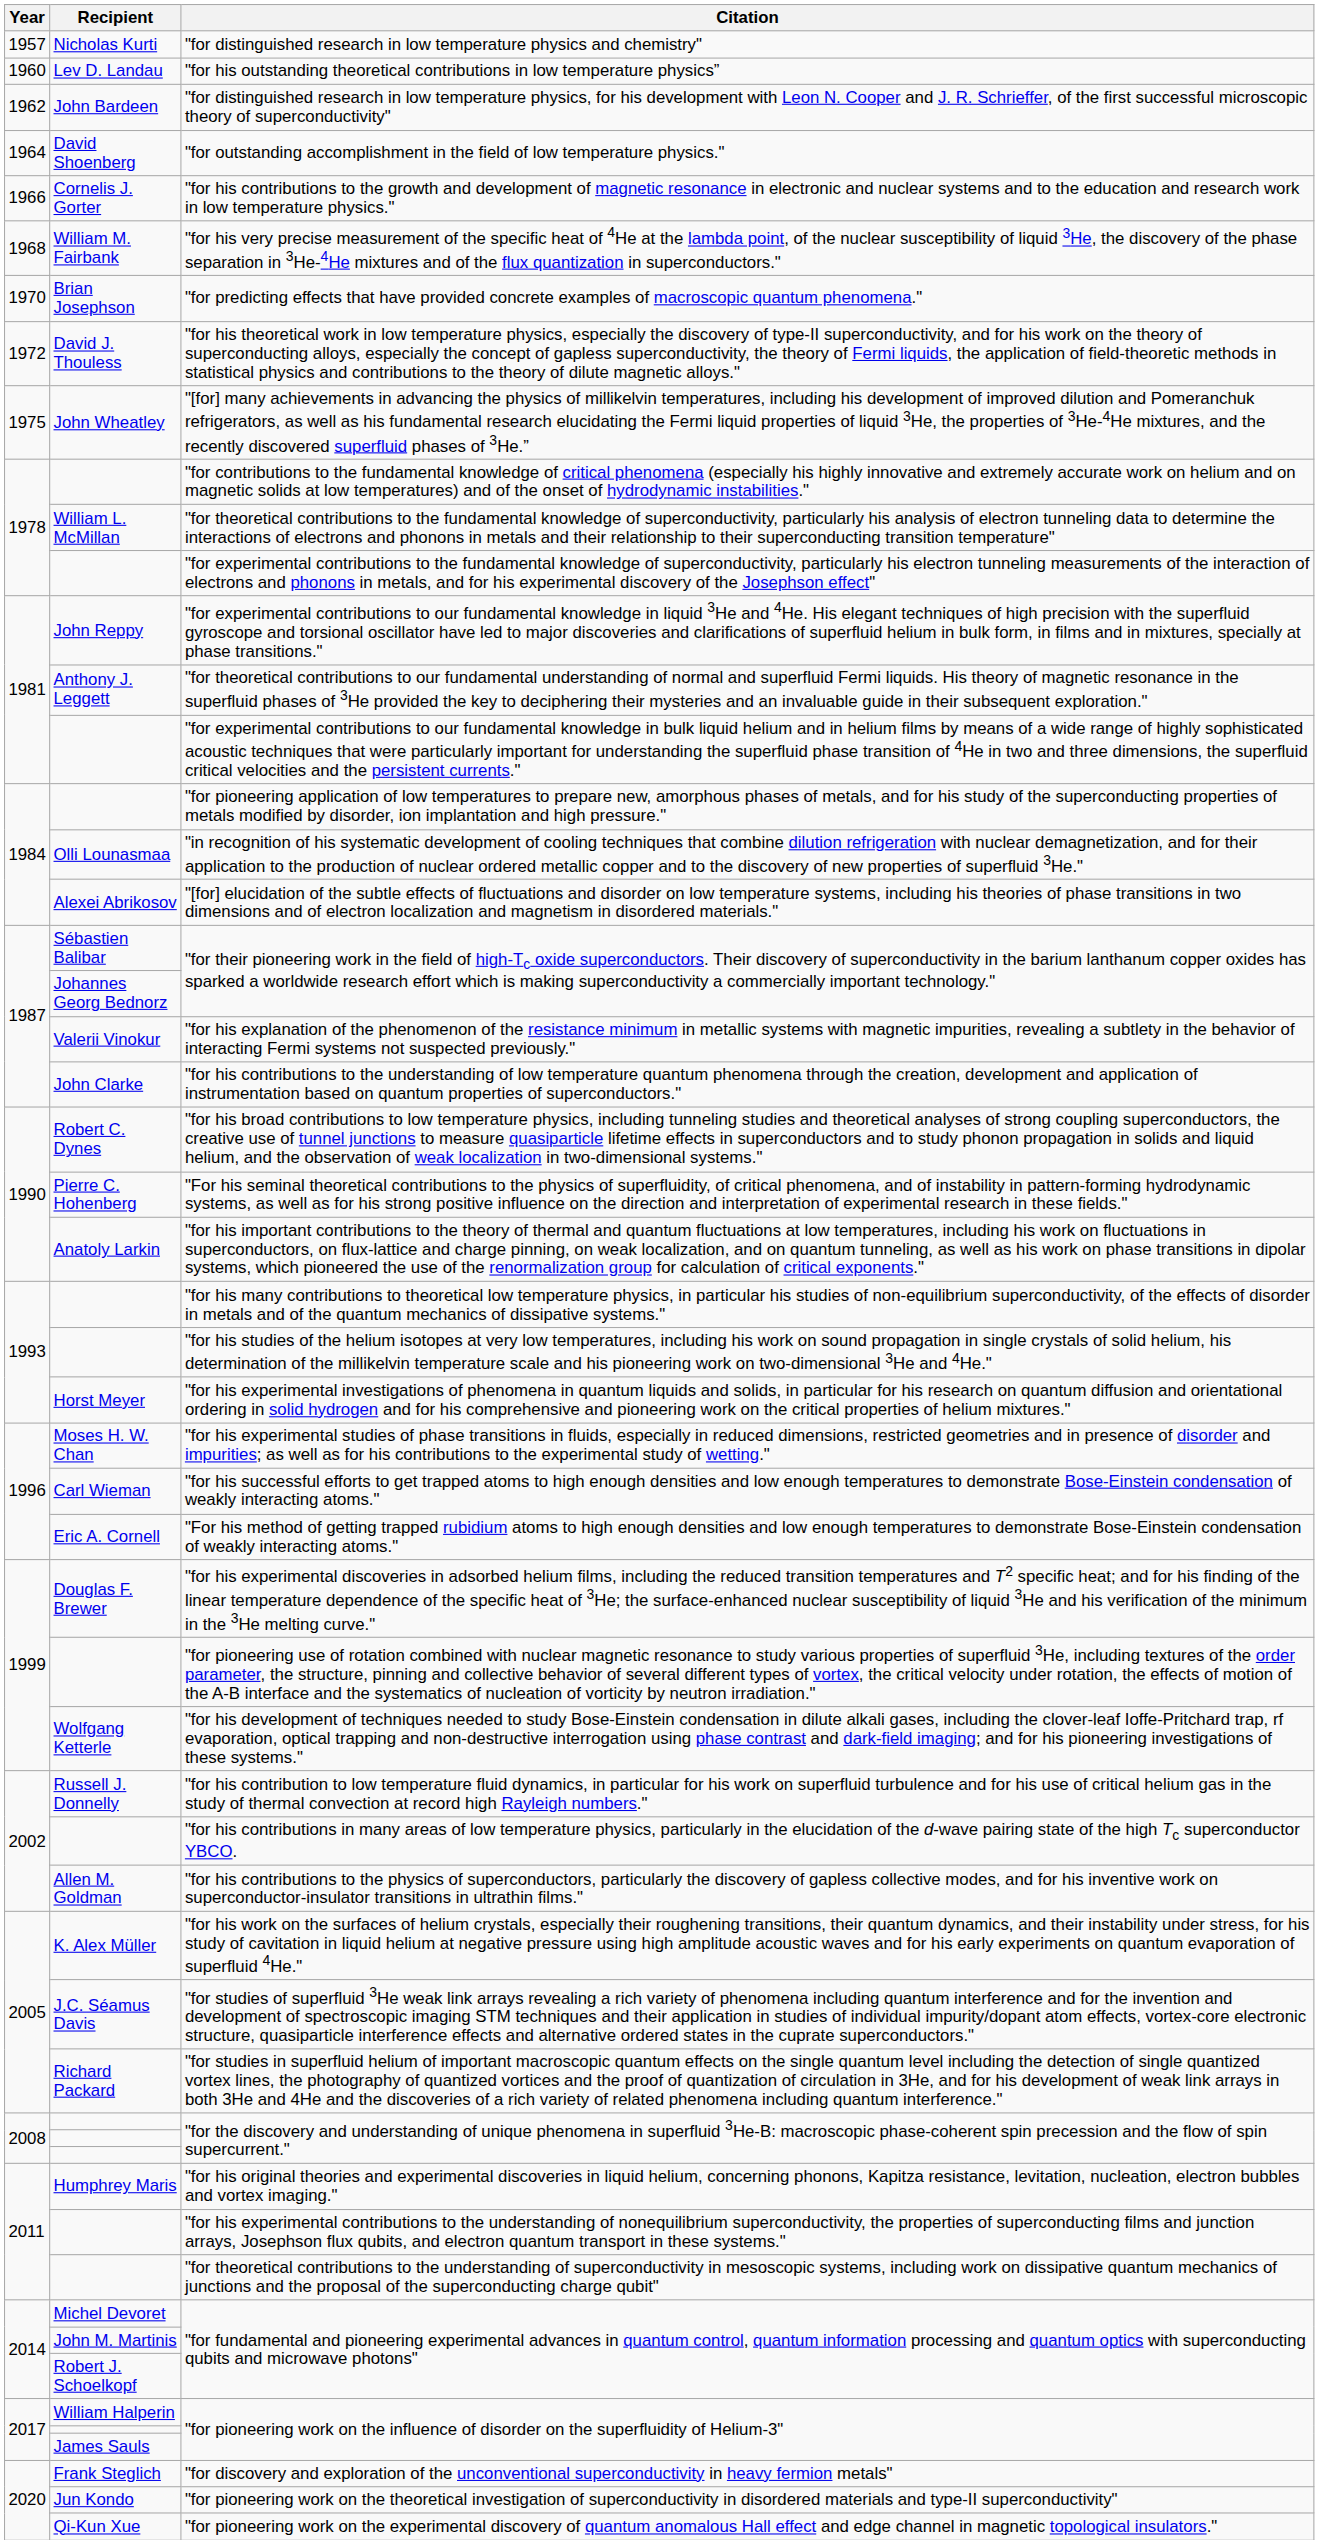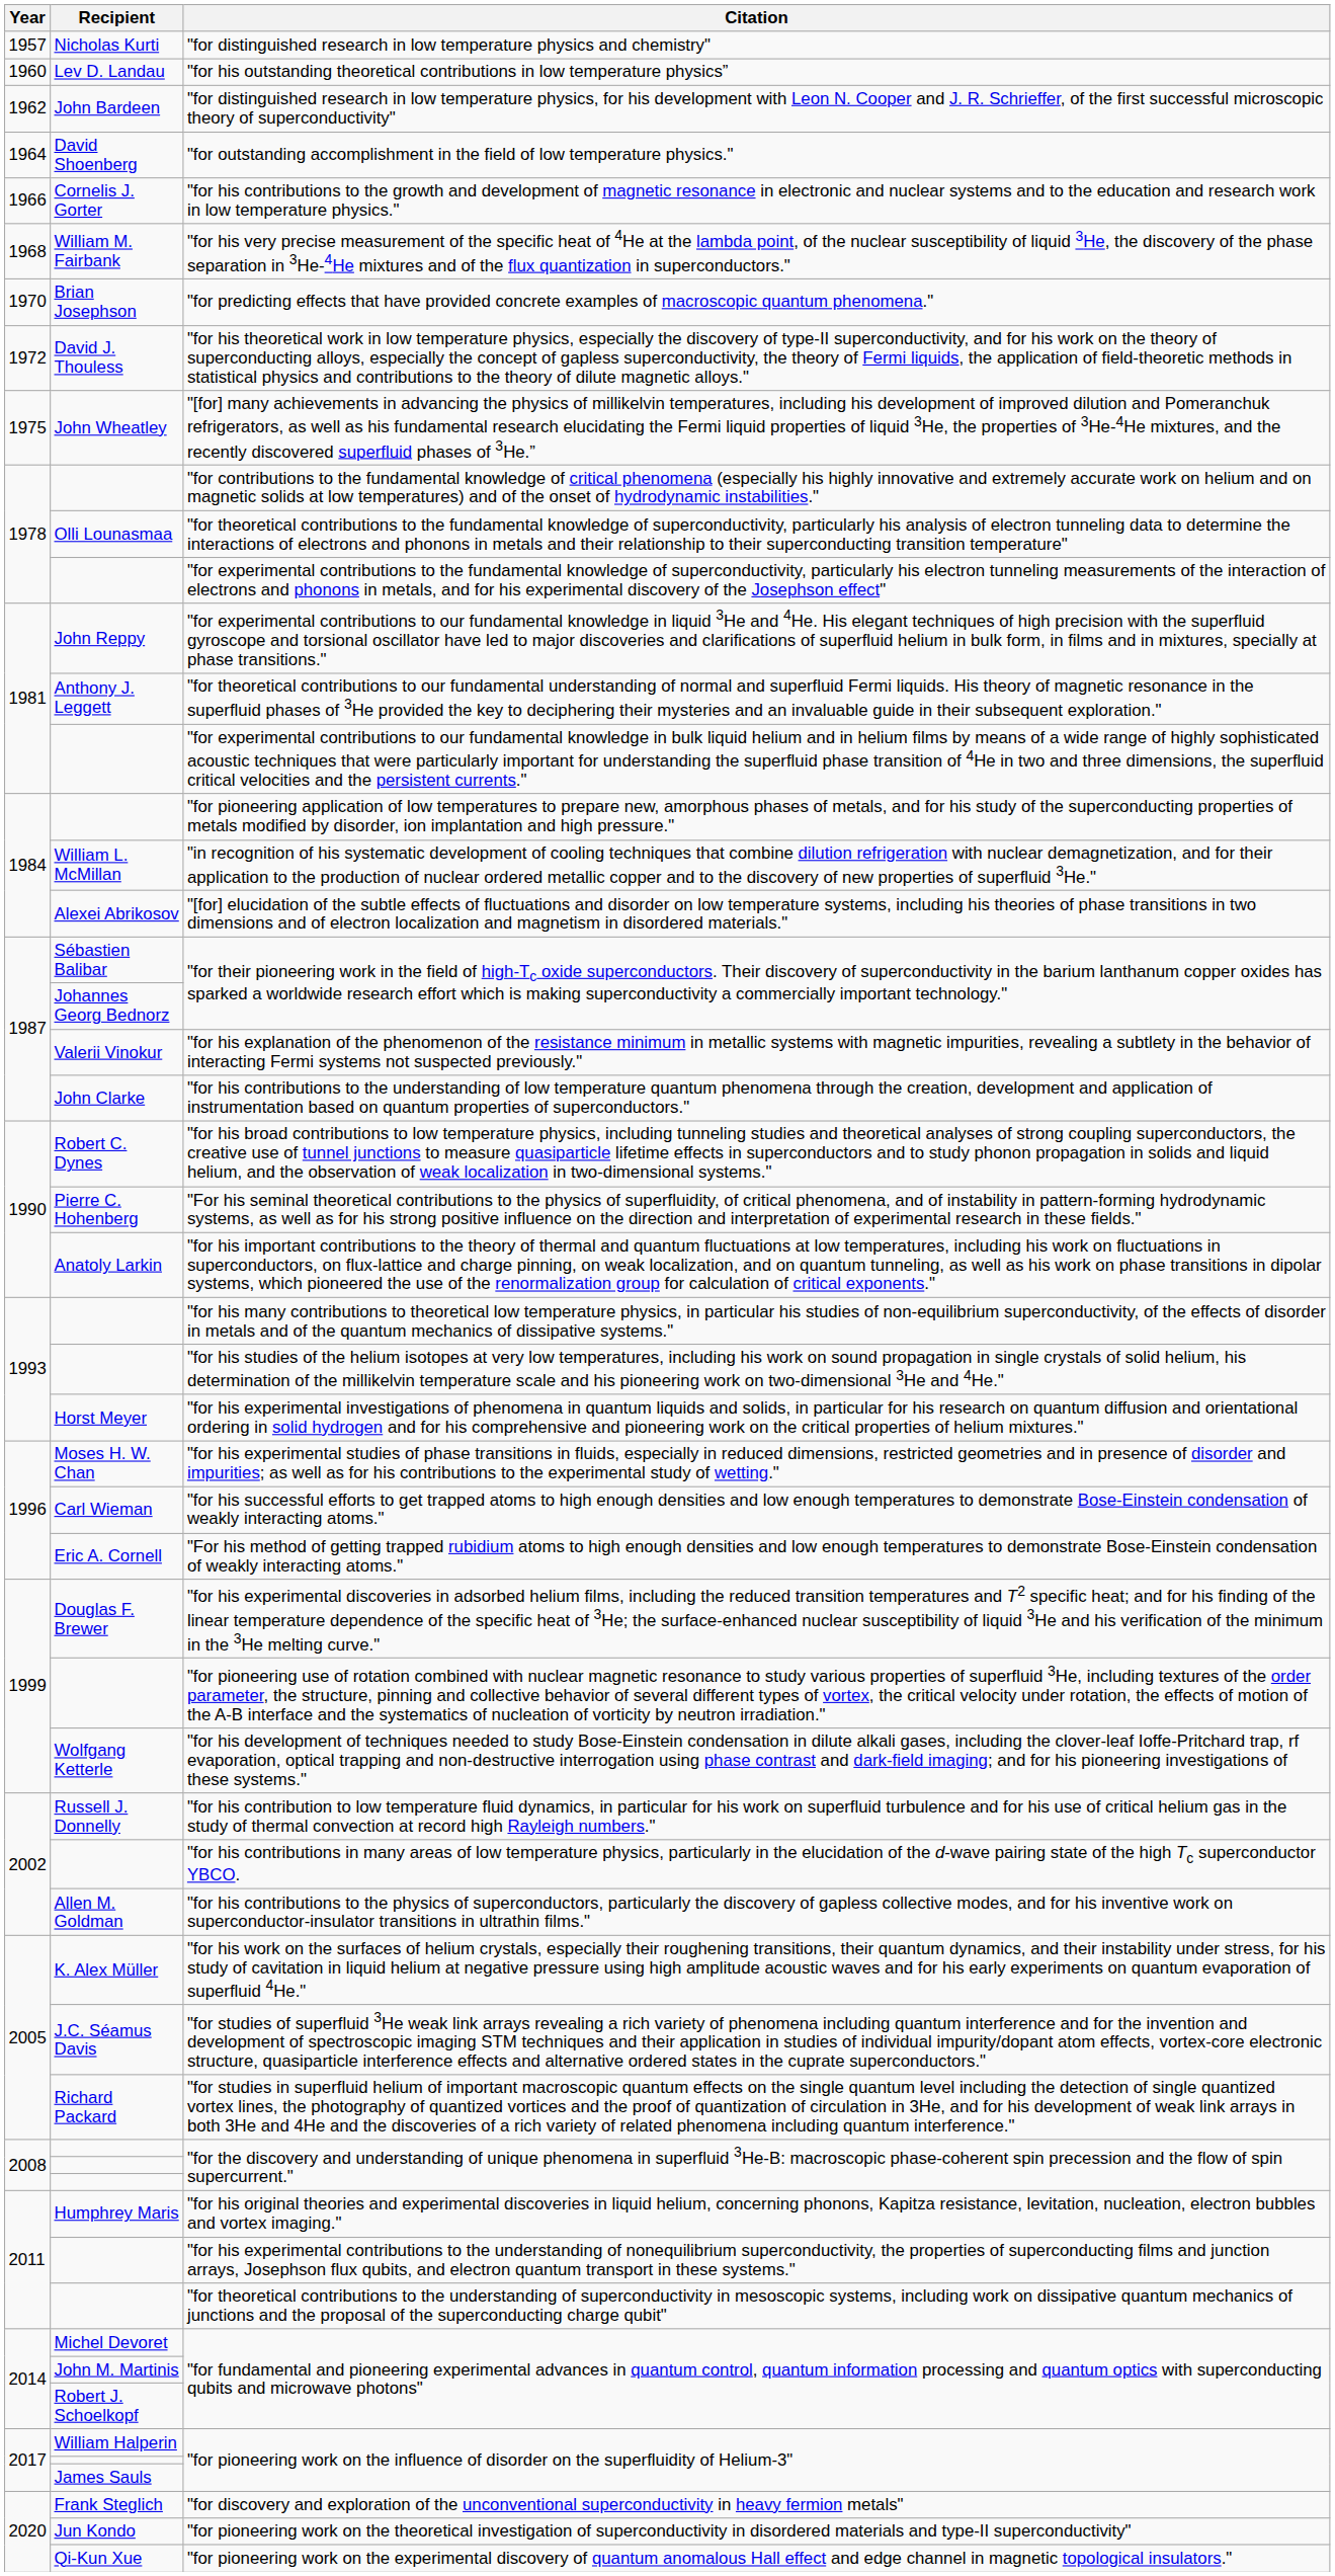row 12 | Recipient: William L. McMillan -> Olli Lounasmaa
row 18 | Recipient: Olli Lounasmaa -> William L. McMillan
